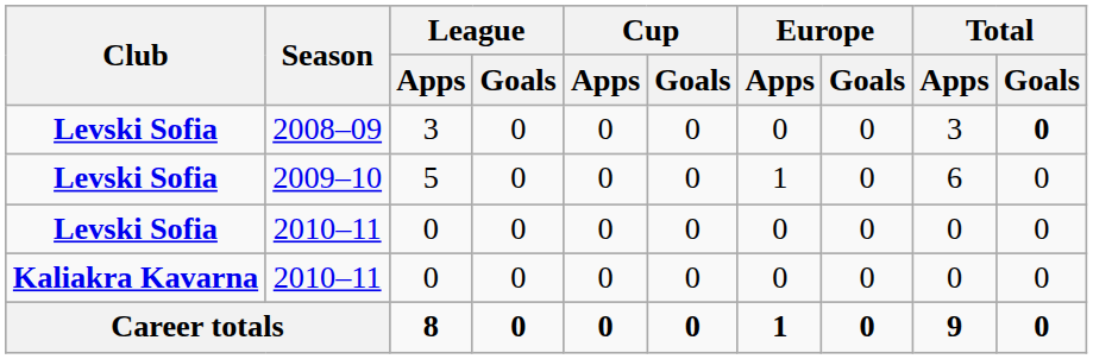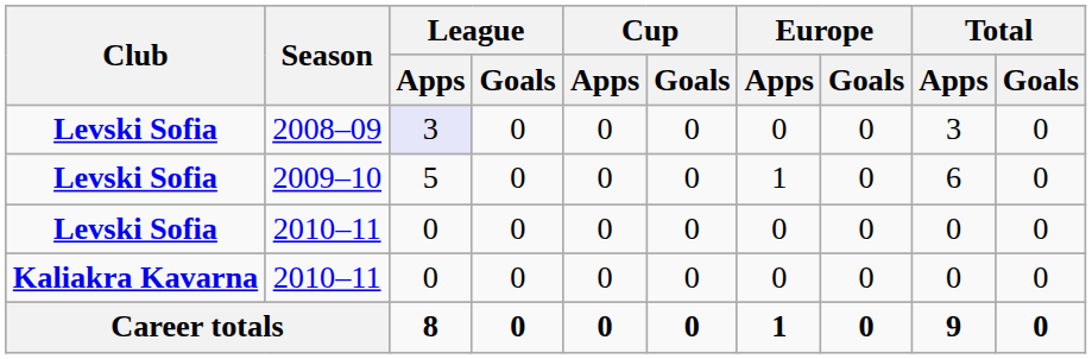2008–09 | League / Apps: no background -> lavender background
2008–09 | Total / Goals: bold -> normal
